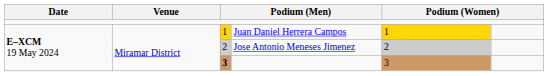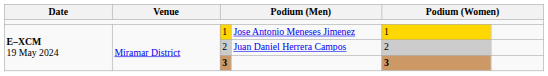row 3 | column 4: Juan Daniel Herrera Campos -> Jose Antonio Meneses Jimenez
row 4 | column 4: Jose Antonio Meneses Jimenez -> Juan Daniel Herrera Campos
row 5 | column 5: normal -> bold
